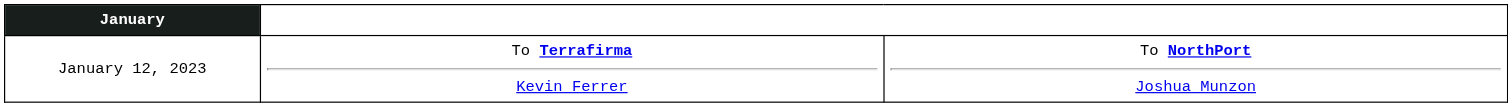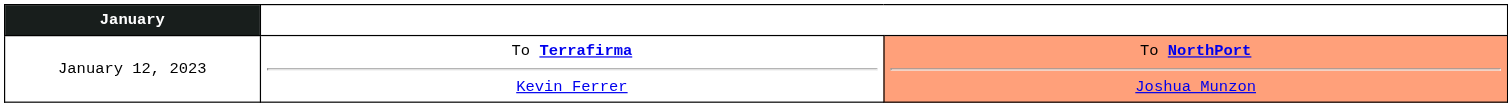January 12, 2023 | column 3: no background -> lightsalmon background
